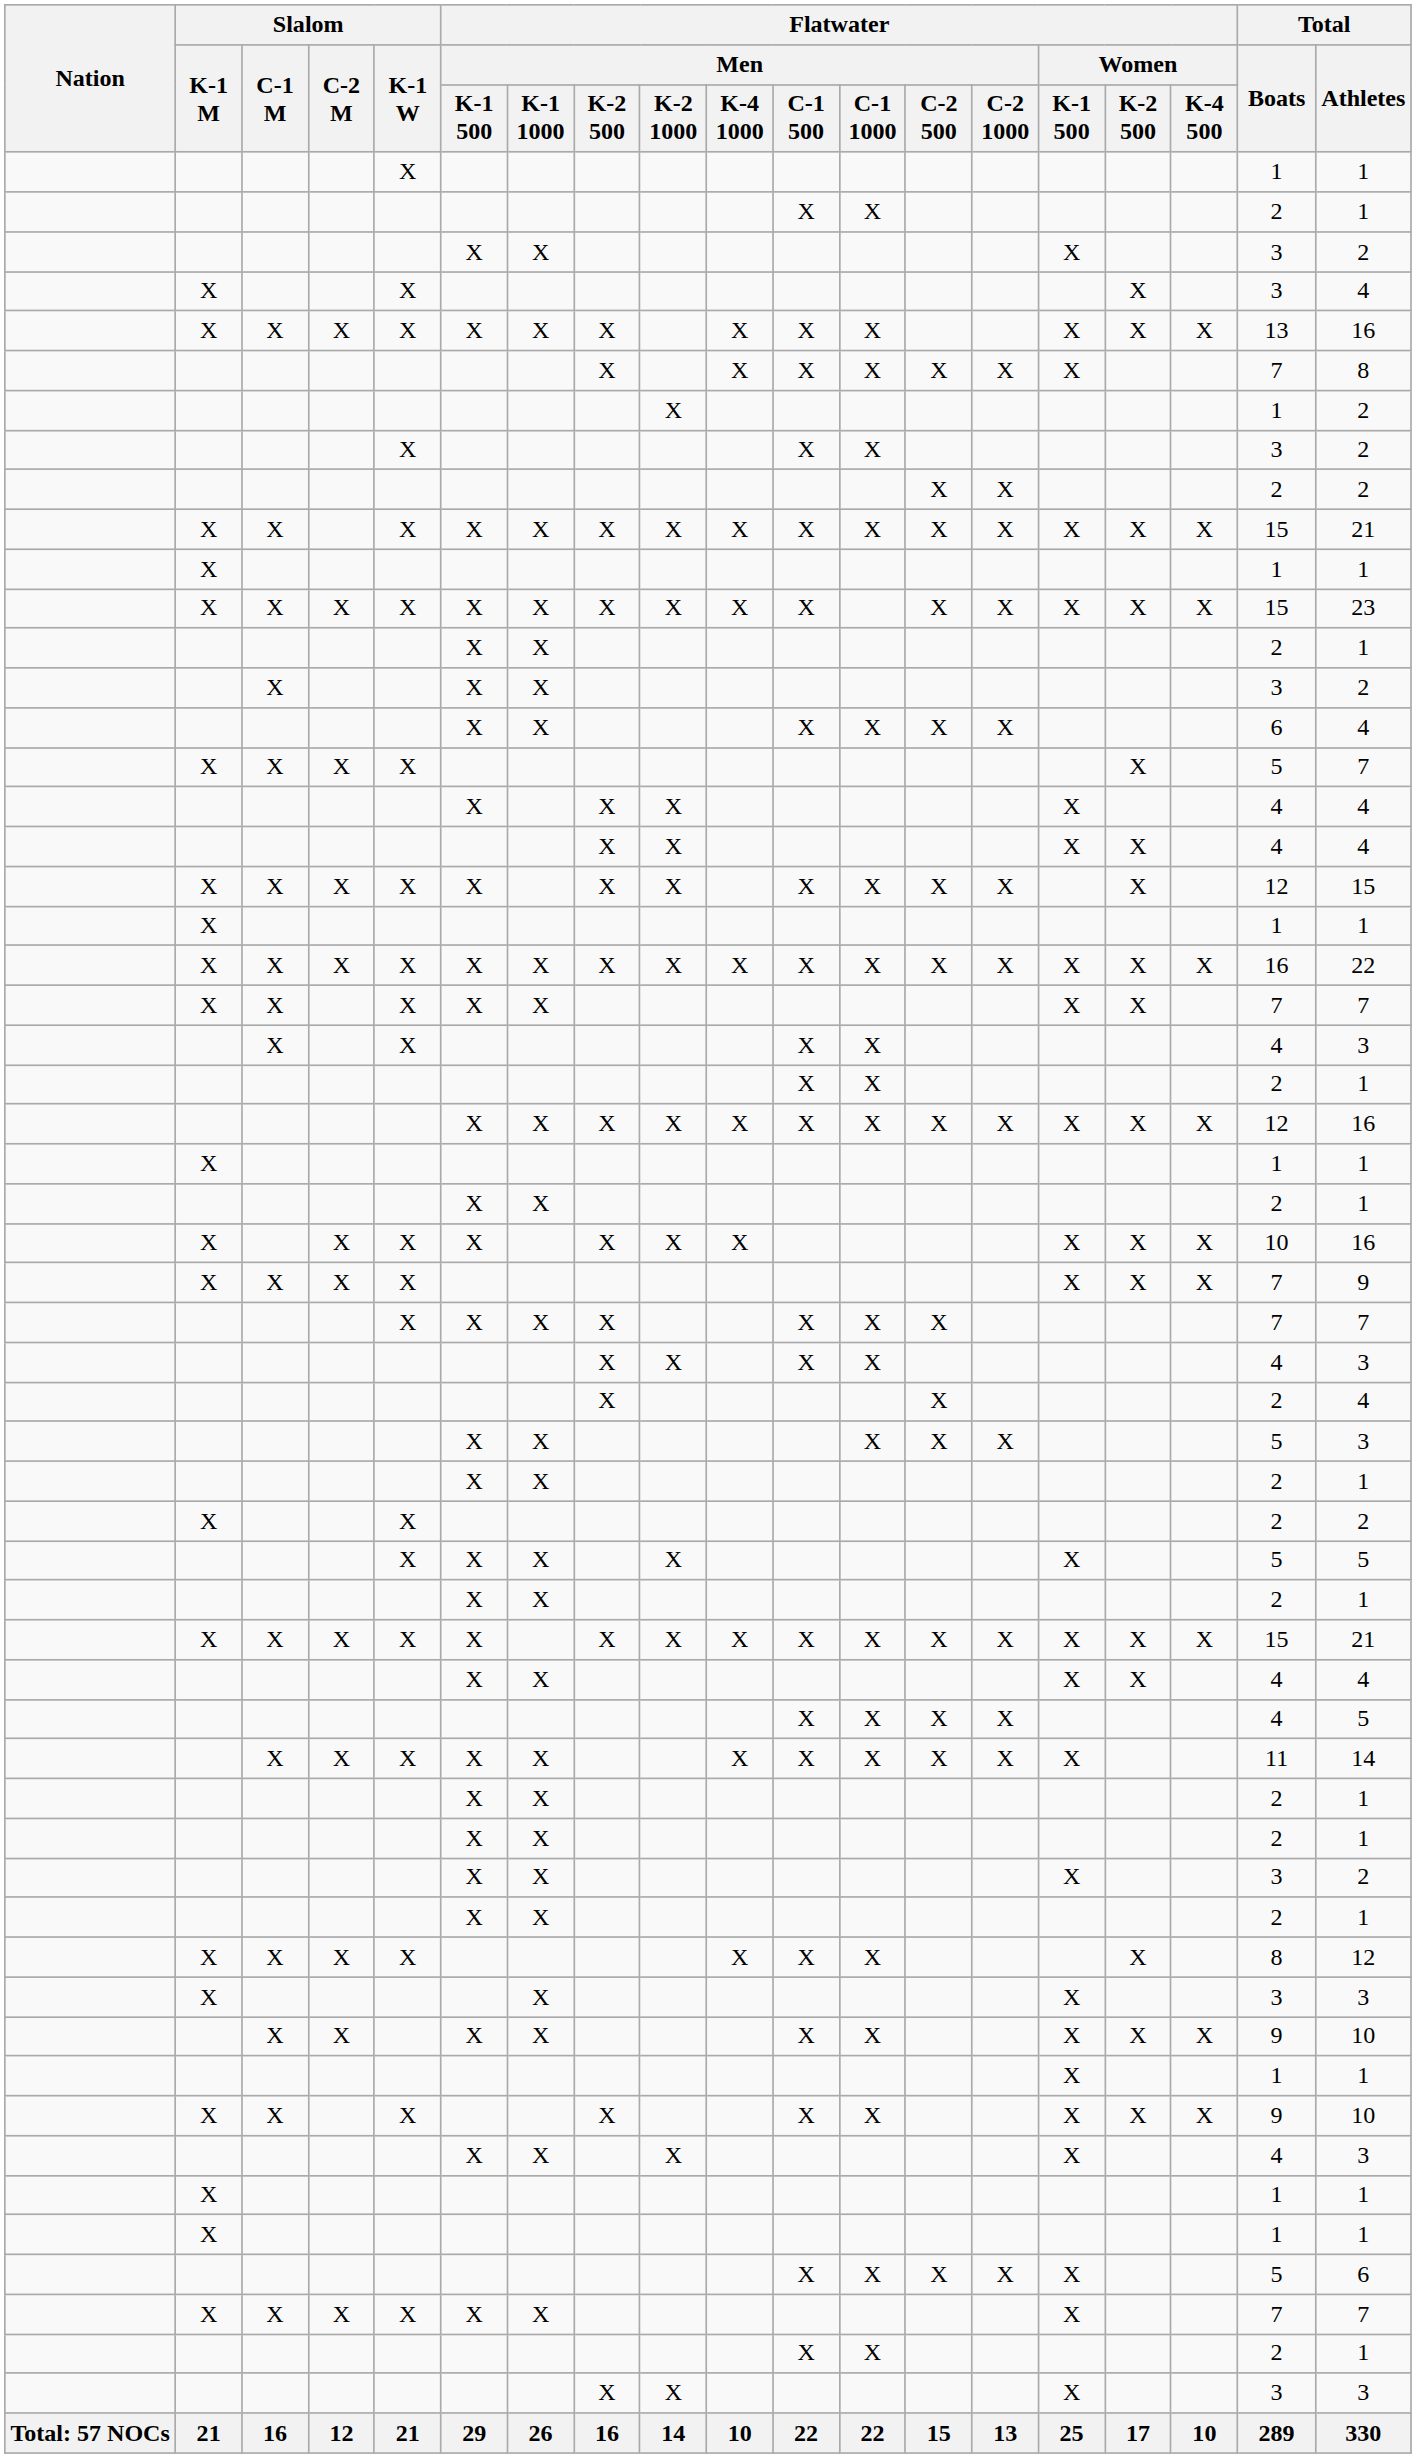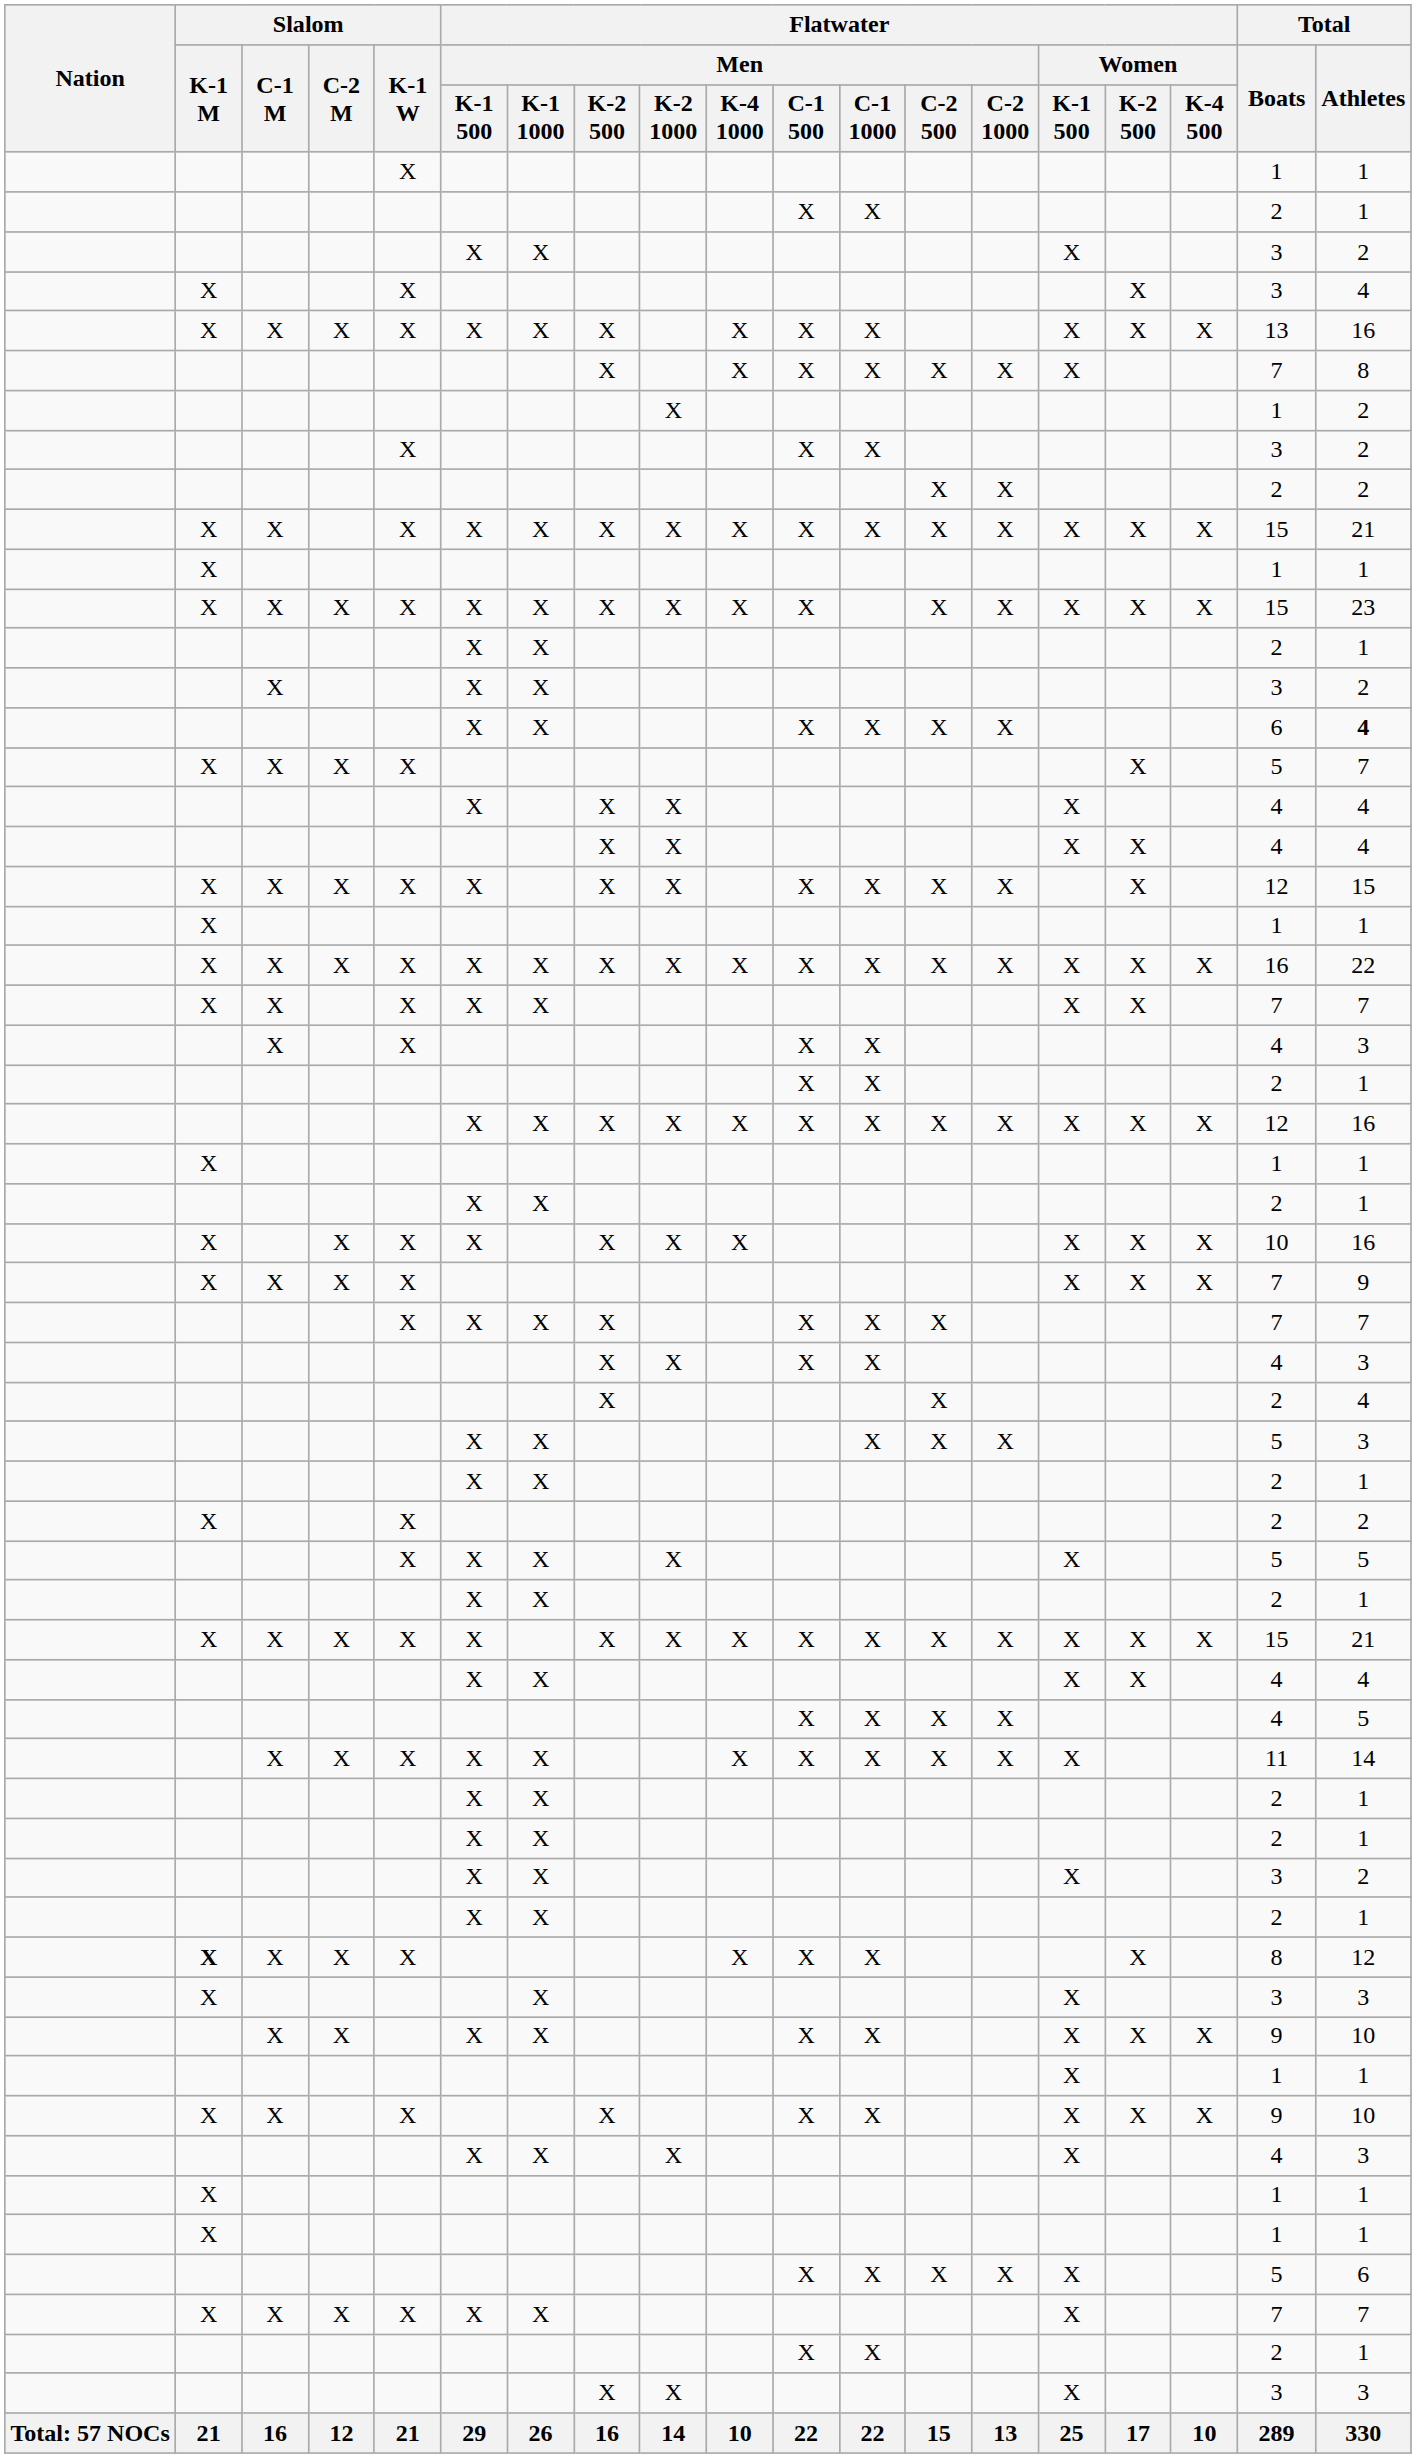row 18 | Total / Athletes: normal -> bold
row 49 | Slalom / K-1 M: normal -> bold
